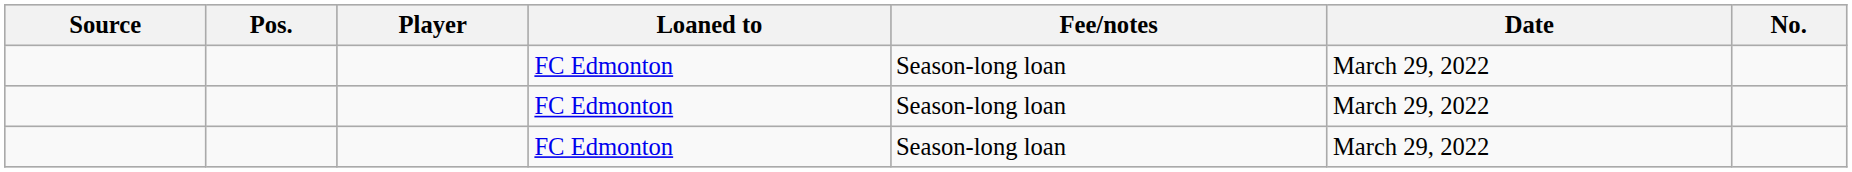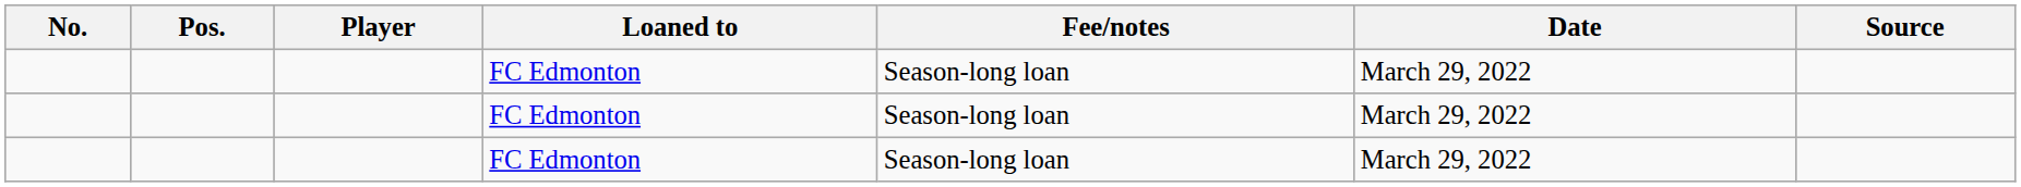columns swapped: No. <-> Source
